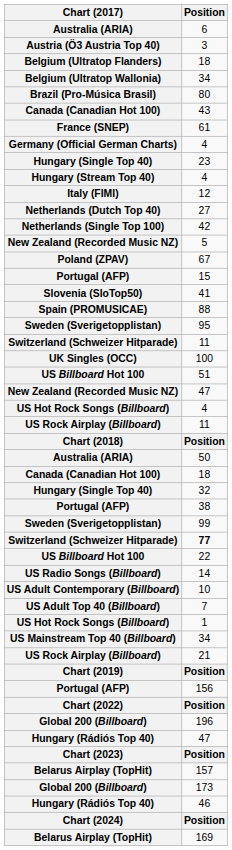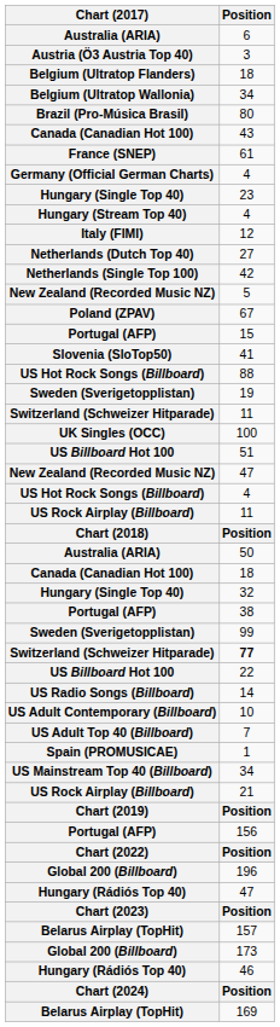row 19 | Chart (2017): Spain (PROMUSICAE) -> US Hot Rock Songs (Billboard)
row 20 | Position: 95 -> 19
row 38 | Chart (2017): US Hot Rock Songs (Billboard) -> Spain (PROMUSICAE)
